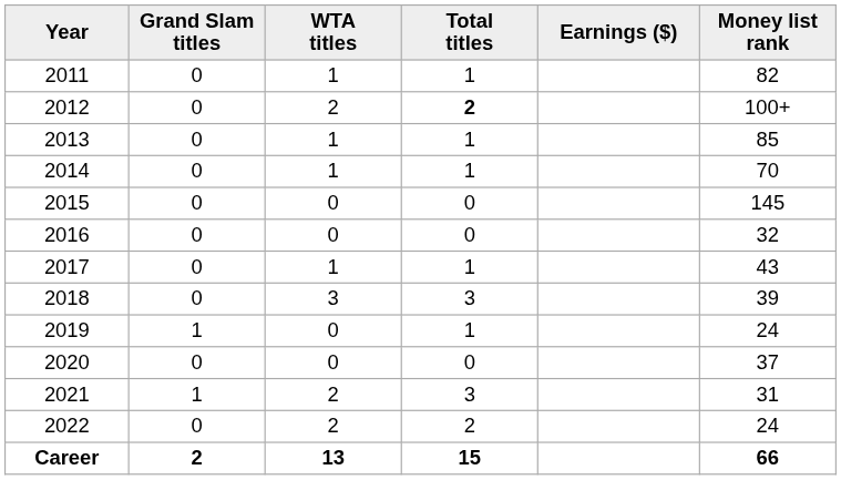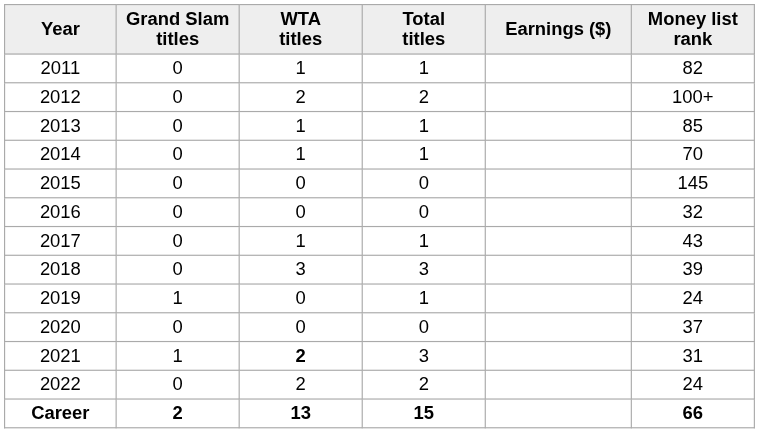2012 | column 4: bold -> normal
2021 | column 3: normal -> bold
